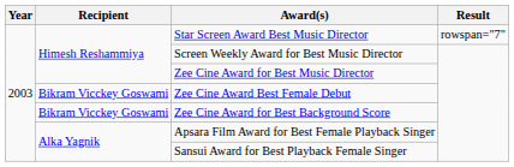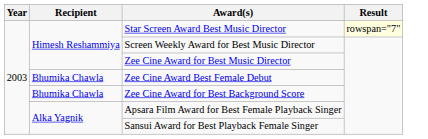Star Screen Award Best Music Director | Result: no background -> lightyellow background
Zee Cine Award Best Female Debut | Recipient: Bikram Vicckey Goswami -> Bhumika Chawla
Zee Cine Award for Best Background Score | Recipient: Bikram Vicckey Goswami -> Bhumika Chawla
